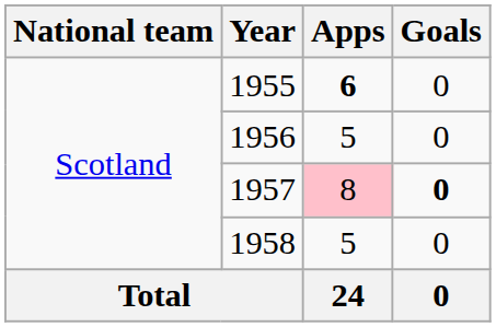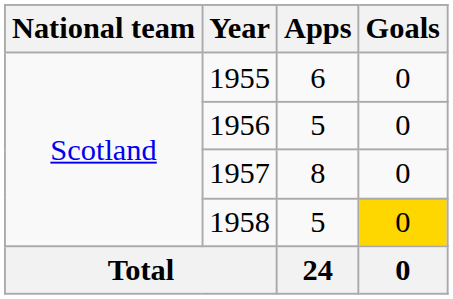1955 | Apps: bold -> normal
1957 | Apps: pink background -> no background
1957 | Goals: bold -> normal
1958 | Goals: no background -> gold background
